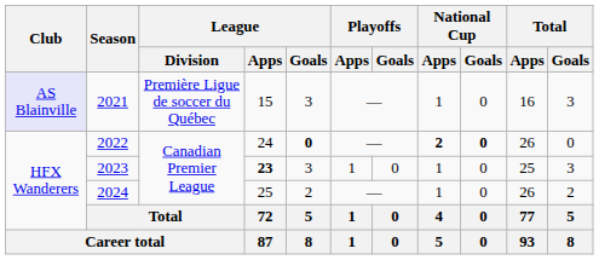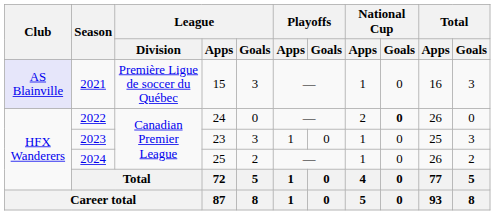2022 | League / Goals: bold -> normal
2022 | National Cup / Apps: bold -> normal
2023 | League / Apps: bold -> normal
